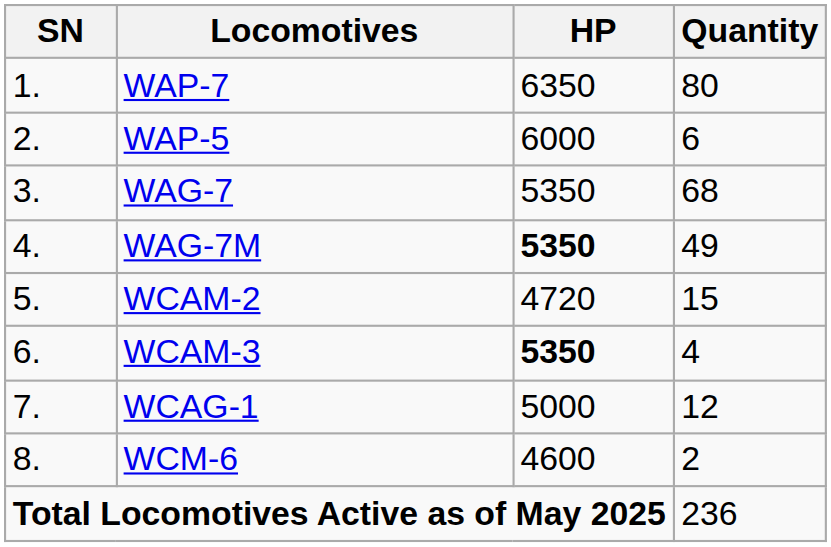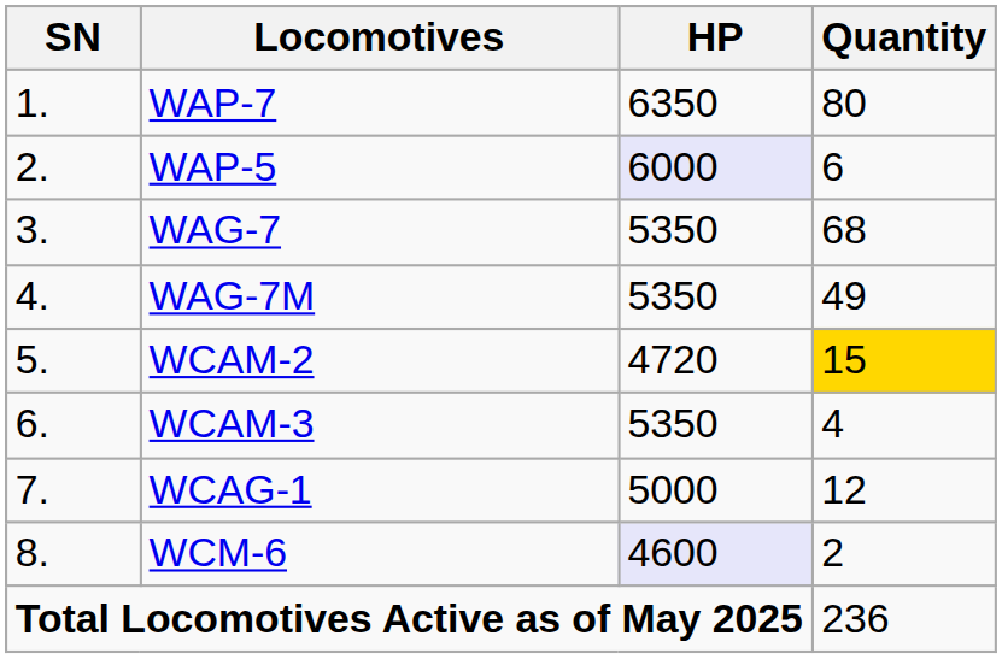WAP-5 | HP: no background -> lavender background
WAG-7M | HP: bold -> normal
WCAM-2 | Quantity: no background -> gold background
WCAM-3 | HP: bold -> normal
WCM-6 | HP: no background -> lavender background
